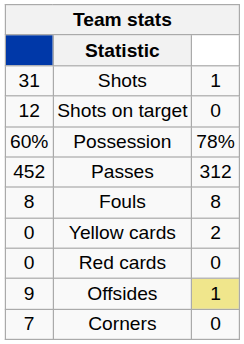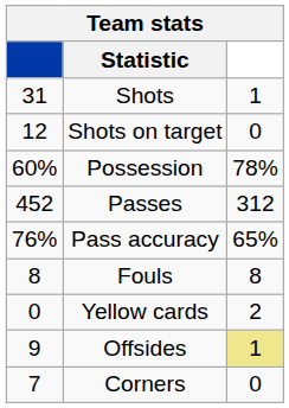+ row: 76% | Pass accuracy | 65%
- row: 0 | Red cards | 0
